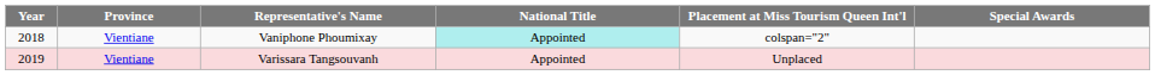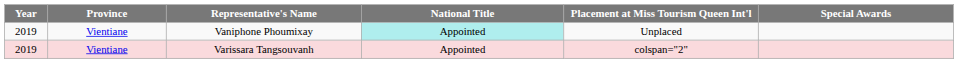Vaniphone Phoumixay | Year: 2018 -> 2019
Vaniphone Phoumixay | Placement at Miss Tourism Queen Int'l: colspan="2" -> Unplaced
Varissara Tangsouvanh | Placement at Miss Tourism Queen Int'l: Unplaced -> colspan="2"
